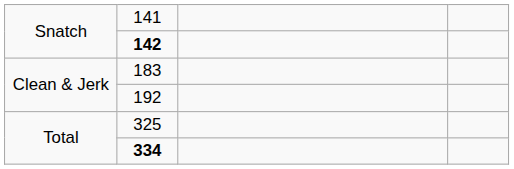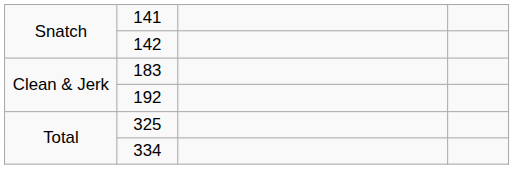142 | column 2: bold -> normal
334 | column 2: bold -> normal
